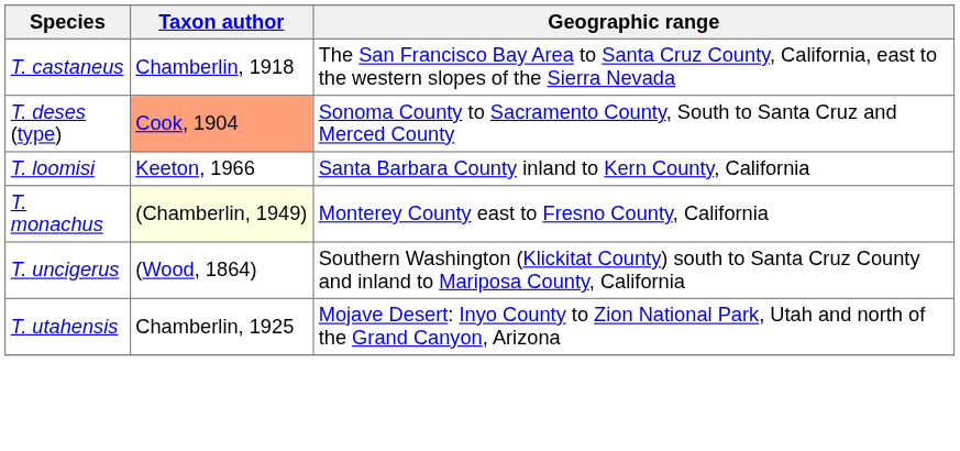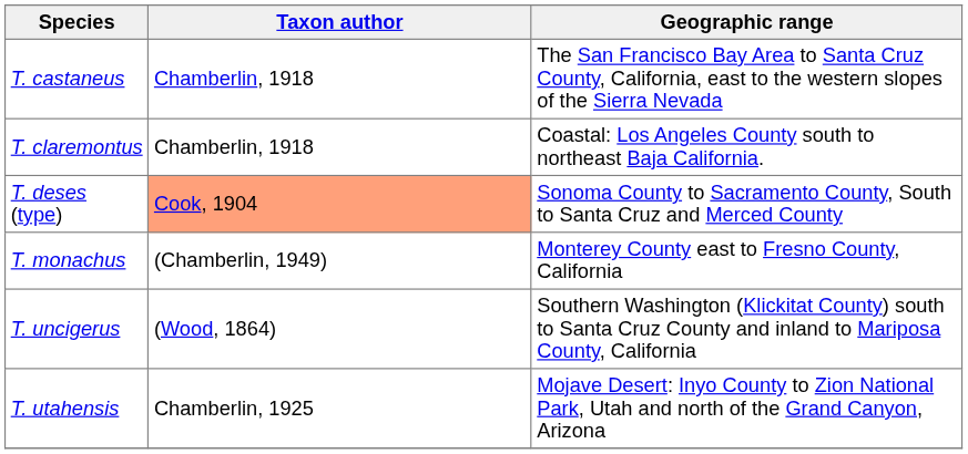+ row: T. claremontus | Chamberlin, 1918 | Coastal: Los Angeles County south to northeast Baja California.
- row: T. loomisi | Keeton, 1966 | Santa Barbara County inland to Kern County, California
T. monachus | Taxon author: lightyellow background -> no background
